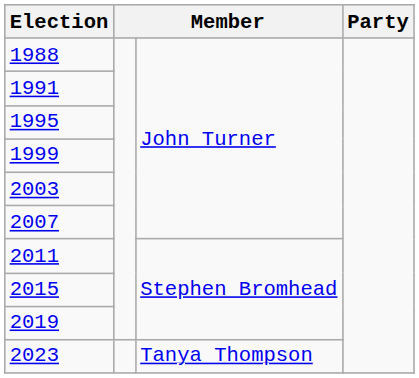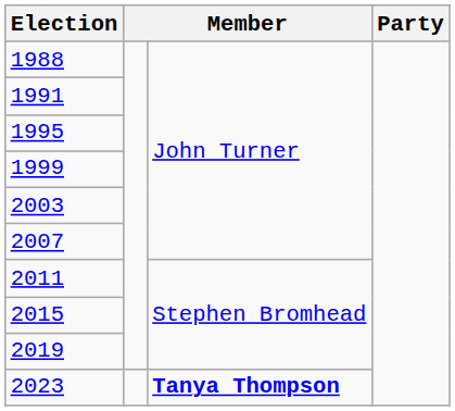2023 | column 3: normal -> bold
